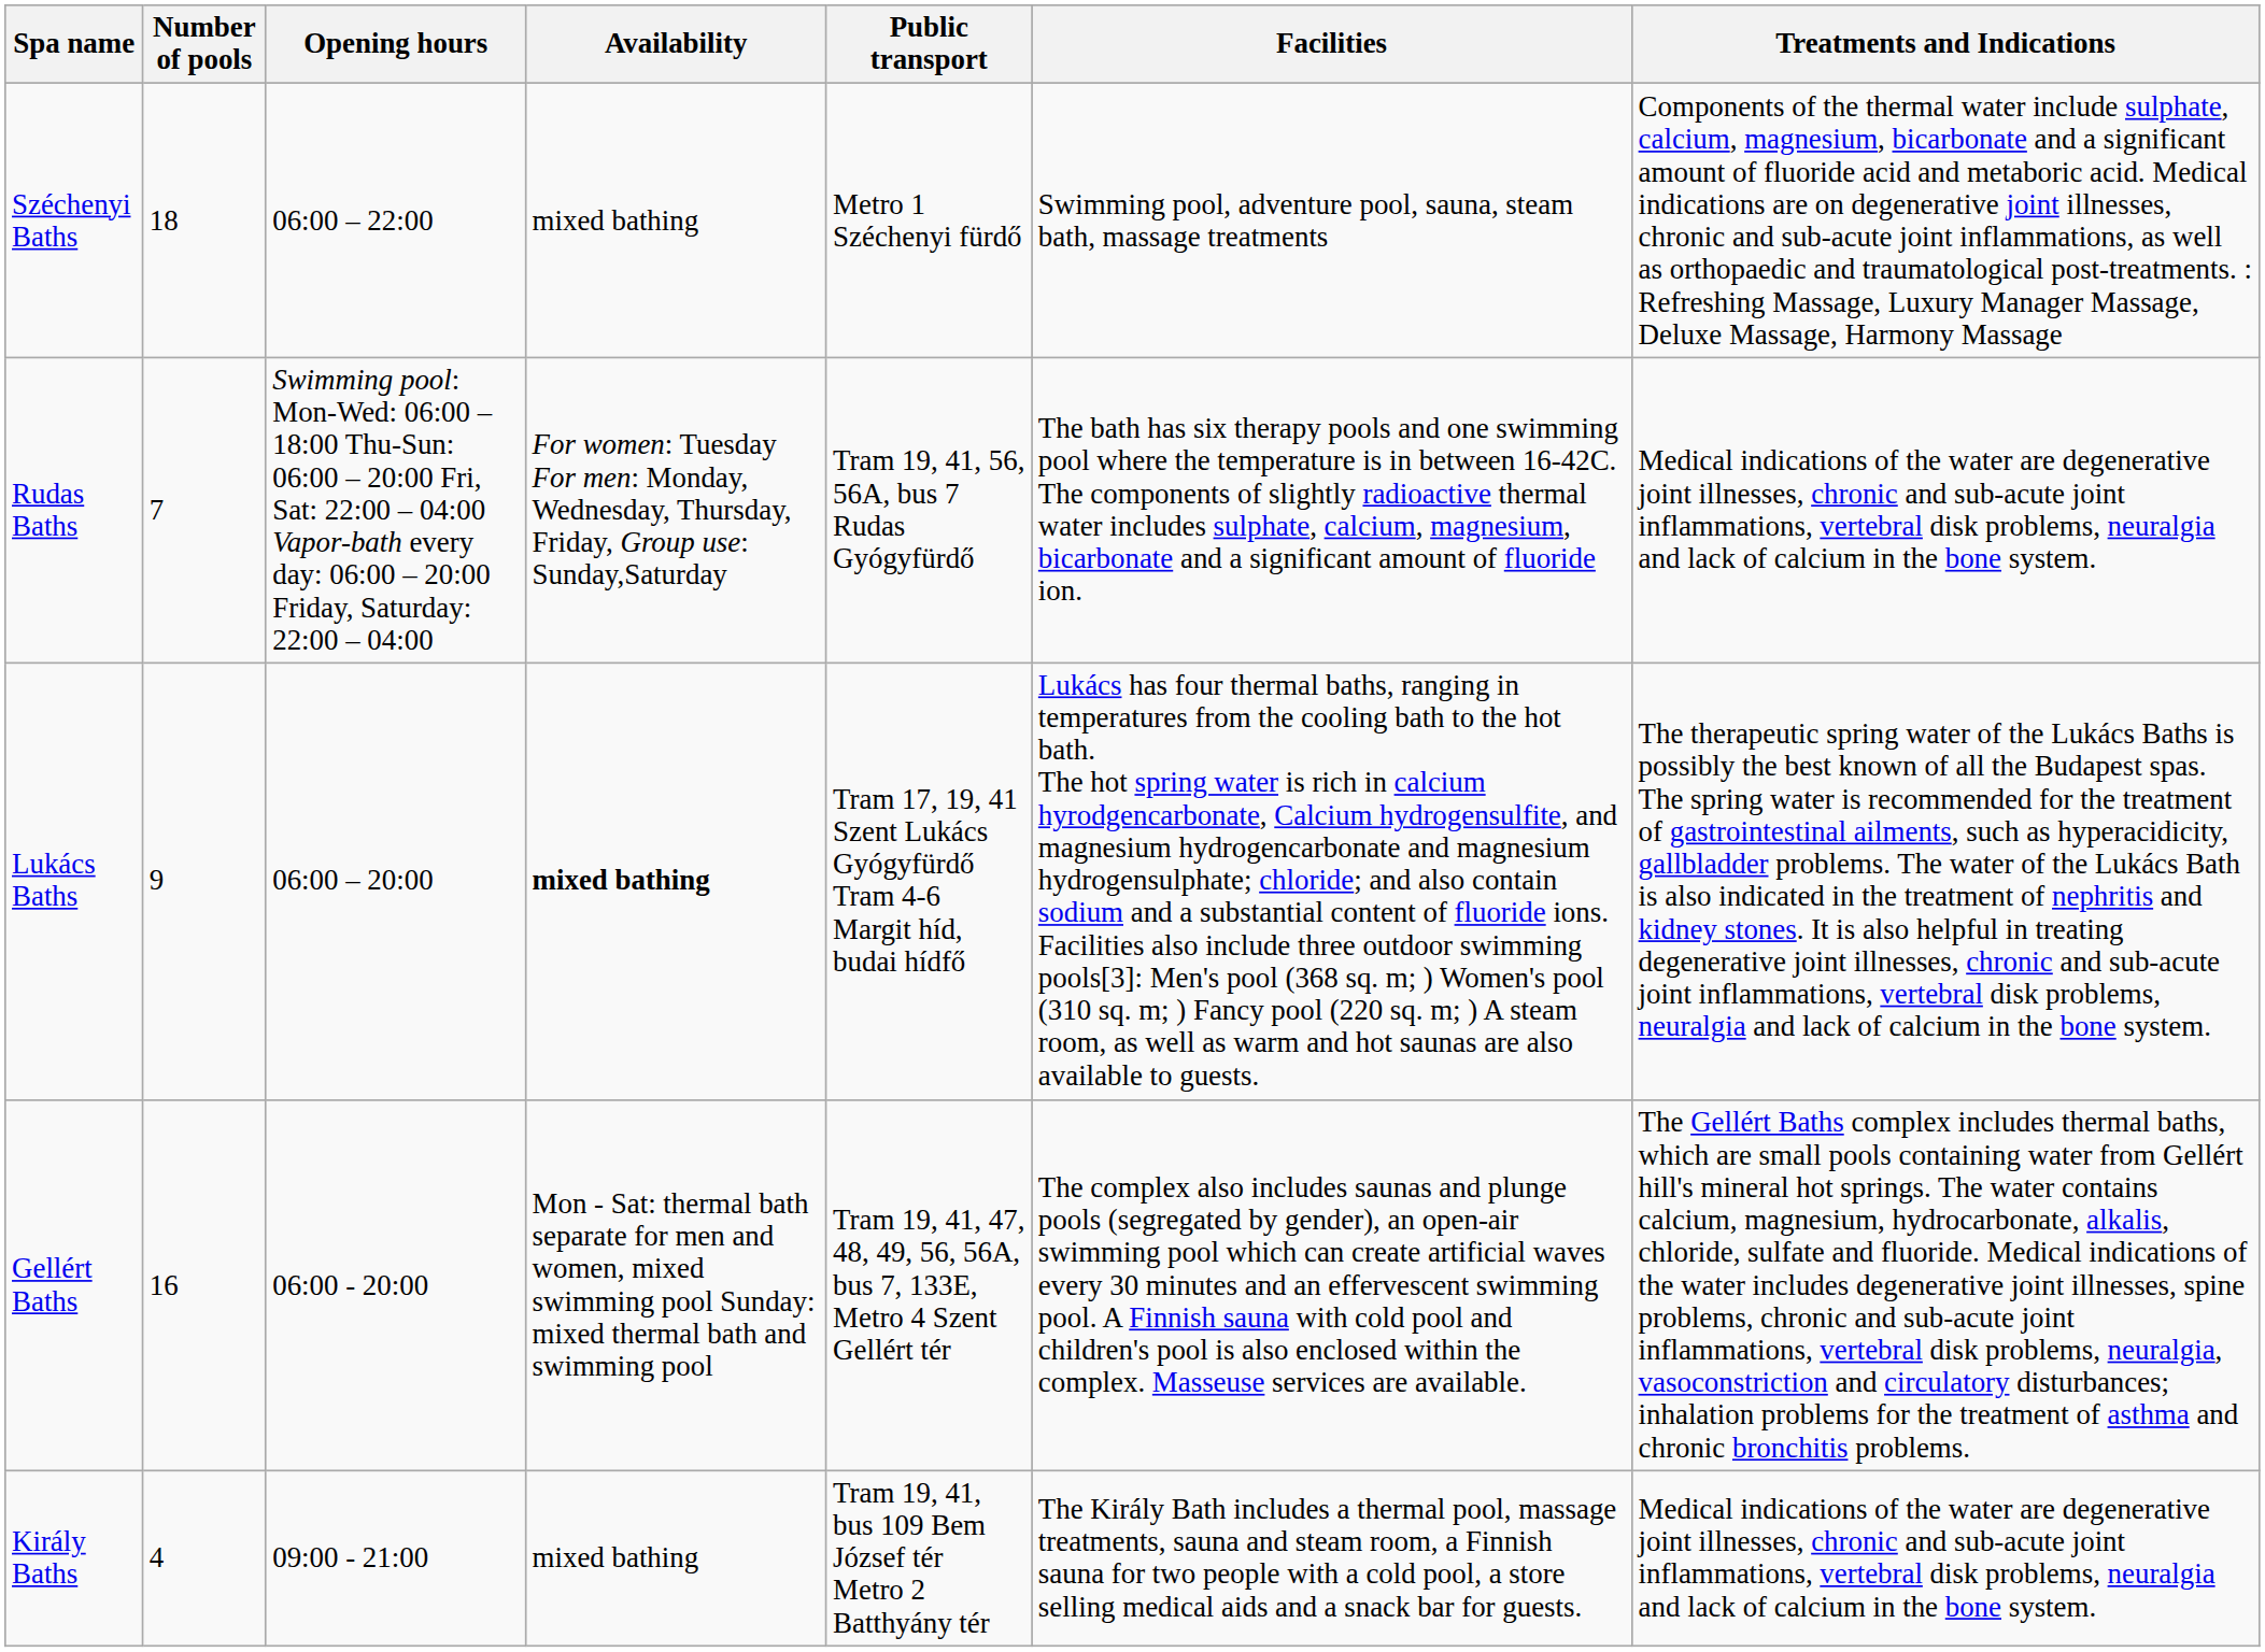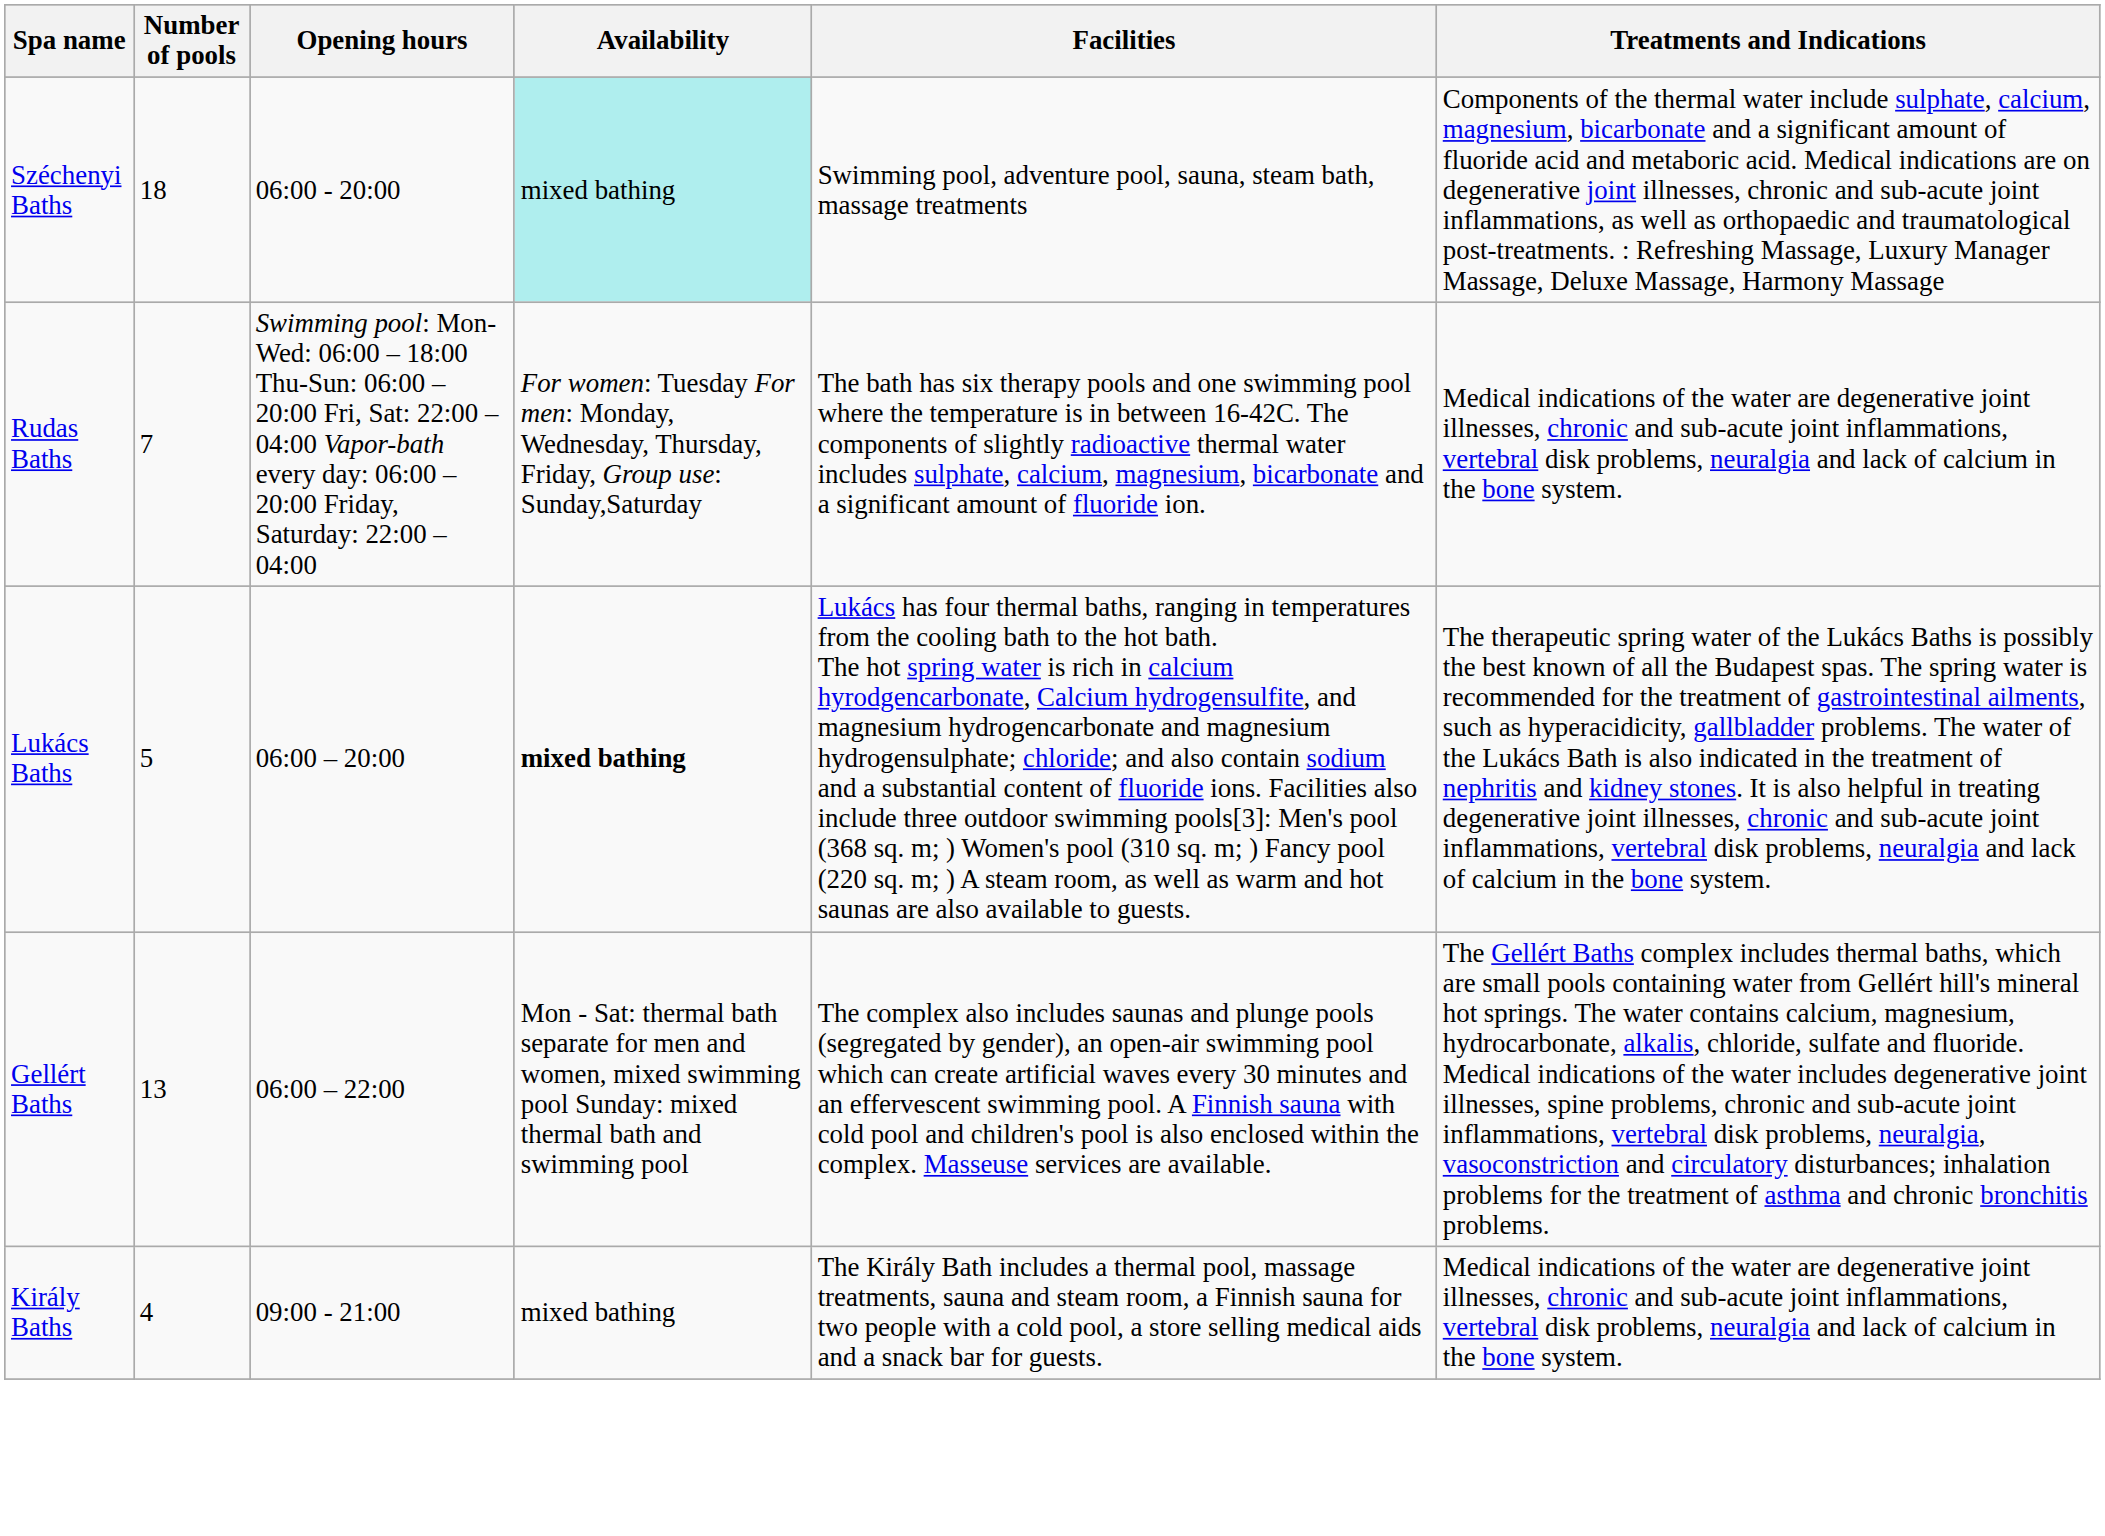- column: Public transport | Metro 1 Széchenyi fürdő | Tram 19, 41, 56, 56A, bus 7 Rudas Gyógyfürdő | Tram 17, 19, 41 Szent Lukács Gyógyfürdő Tram 4-6 Margit híd, budai hídfő | Tram 19, 41, 47, 48, 49, 56, 56A, bus 7, 133E, Metro 4 Szent Gellért tér | Tram 19, 41, bus 109 Bem József tér Metro 2 Batthyány tér
Széchenyi Baths | Opening hours: 06:00 – 22:00 -> 06:00 - 20:00
Széchenyi Baths | Availability: no background -> paleturquoise background
Lukács Baths | Number of pools: 9 -> 5
Gellért Baths | Number of pools: 16 -> 13
Gellért Baths | Opening hours: 06:00 - 20:00 -> 06:00 – 22:00
